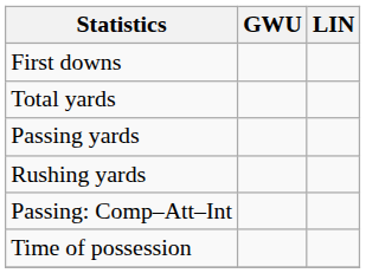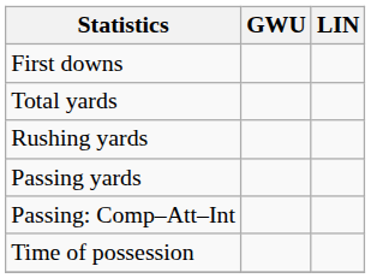rows swapped: Rushing yards <-> Passing yards
